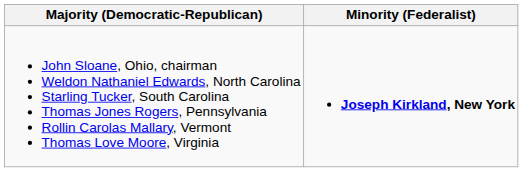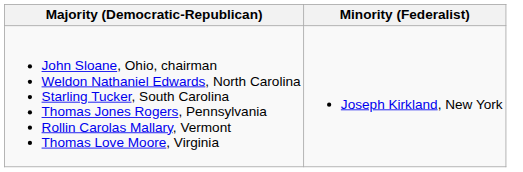row 2 | Minority (Federalist): bold -> normal
